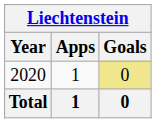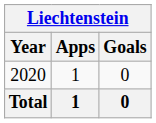2020 | Goals: khaki background -> no background
